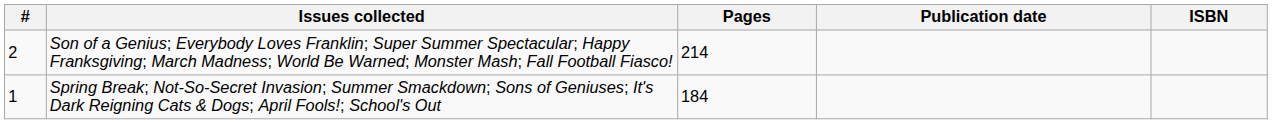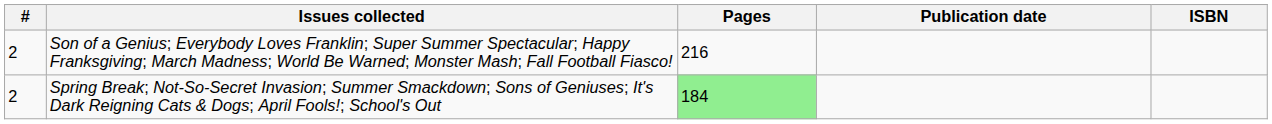row 2 | Pages: 214 -> 216
row 3 | #: 1 -> 2
row 3 | Pages: no background -> lightgreen background
